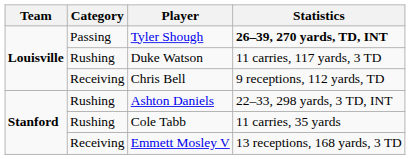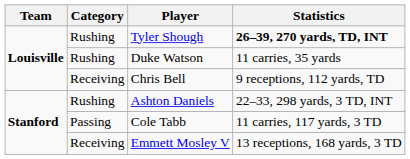Tyler Shough | Category: Passing -> Rushing
Duke Watson | Statistics: 11 carries, 117 yards, 3 TD -> 11 carries, 35 yards
Cole Tabb | Category: Rushing -> Passing
Cole Tabb | Statistics: 11 carries, 35 yards -> 11 carries, 117 yards, 3 TD
